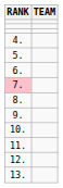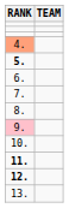row 5 | RANK: no background -> lightsalmon background
row 6 | RANK: normal -> bold
row 8 | RANK: pink background -> no background
row 10 | RANK: no background -> pink background
row 12 | RANK: normal -> bold
row 13 | RANK: normal -> bold
